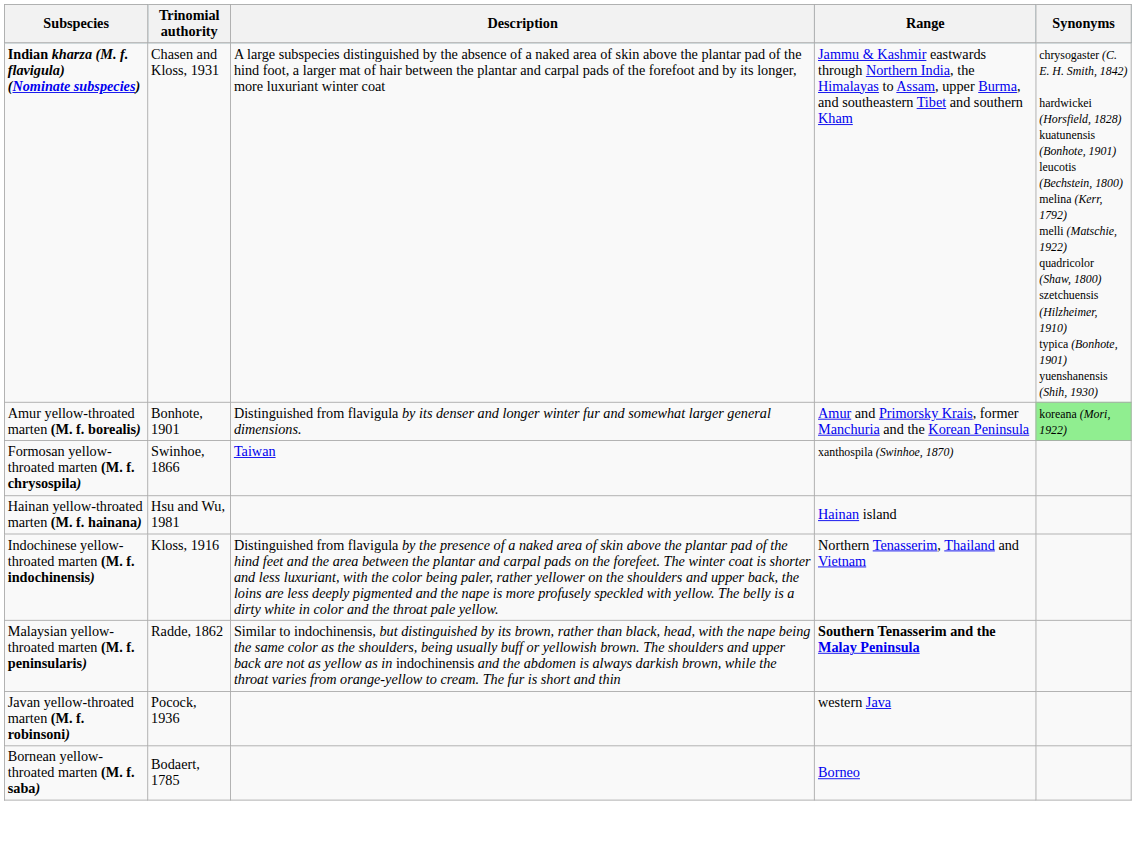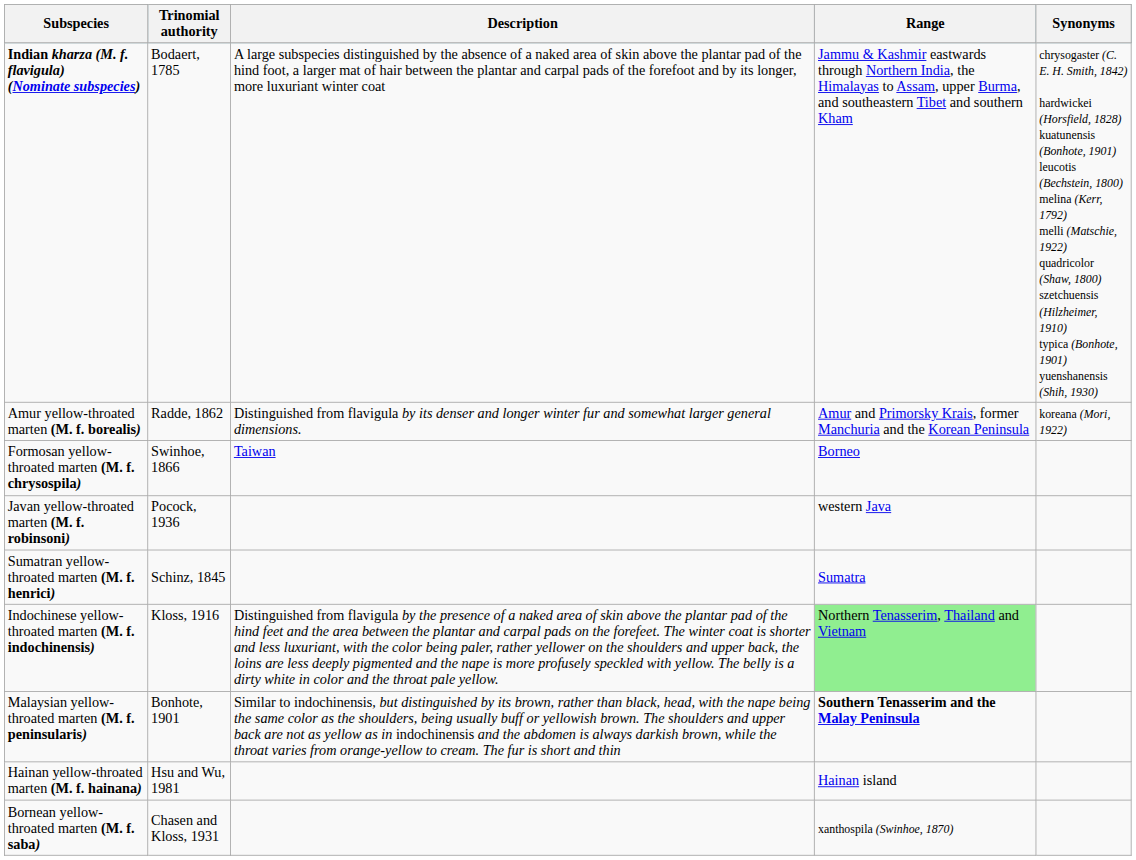Indian kharza (M. f. flavigula) (Nominate subspecies) | Trinomial authority: Chasen and Kloss, 1931 -> Bodaert, 1785
Amur yellow-throated marten (M. f. borealis) | Trinomial authority: Bonhote, 1901 -> Radde, 1862
Amur yellow-throated marten (M. f. borealis) | Synonyms: lightgreen background -> no background
Formosan yellow-throated marten (M. f. chrysospila) | Range: xanthospila (Swinhoe, 1870) -> Borneo
rows swapped: Hainan yellow-throated marten (M. f. hainana) <-> Javan yellow-throated marten (M. f. robinsoni)
+ row: Sumatran yellow-throated marten (M. f. henrici) | Schinz, 1845 | Sumatra
Indochinese yellow-throated marten (M. f. indochinensis) | Range: no background -> lightgreen background
Malaysian yellow-throated marten (M. f. peninsularis) | Trinomial authority: Radde, 1862 -> Bonhote, 1901
Bornean yellow-throated marten (M. f. saba) | Trinomial authority: Bodaert, 1785 -> Chasen and Kloss, 1931
Bornean yellow-throated marten (M. f. saba) | Range: Borneo -> xanthospila (Swinhoe, 1870)
